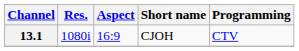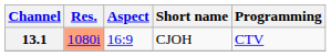13.1 | Res.: no background -> lightsalmon background
